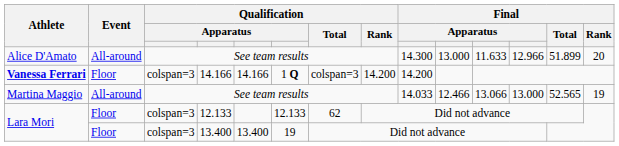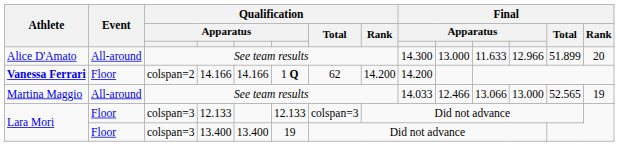Vanessa Ferrari | column 3: colspan=3 -> colspan=2
Vanessa Ferrari | Qualification / Total: colspan=3 -> 62
Lara Mori / 12.133 | Qualification / Total: 62 -> colspan=3
